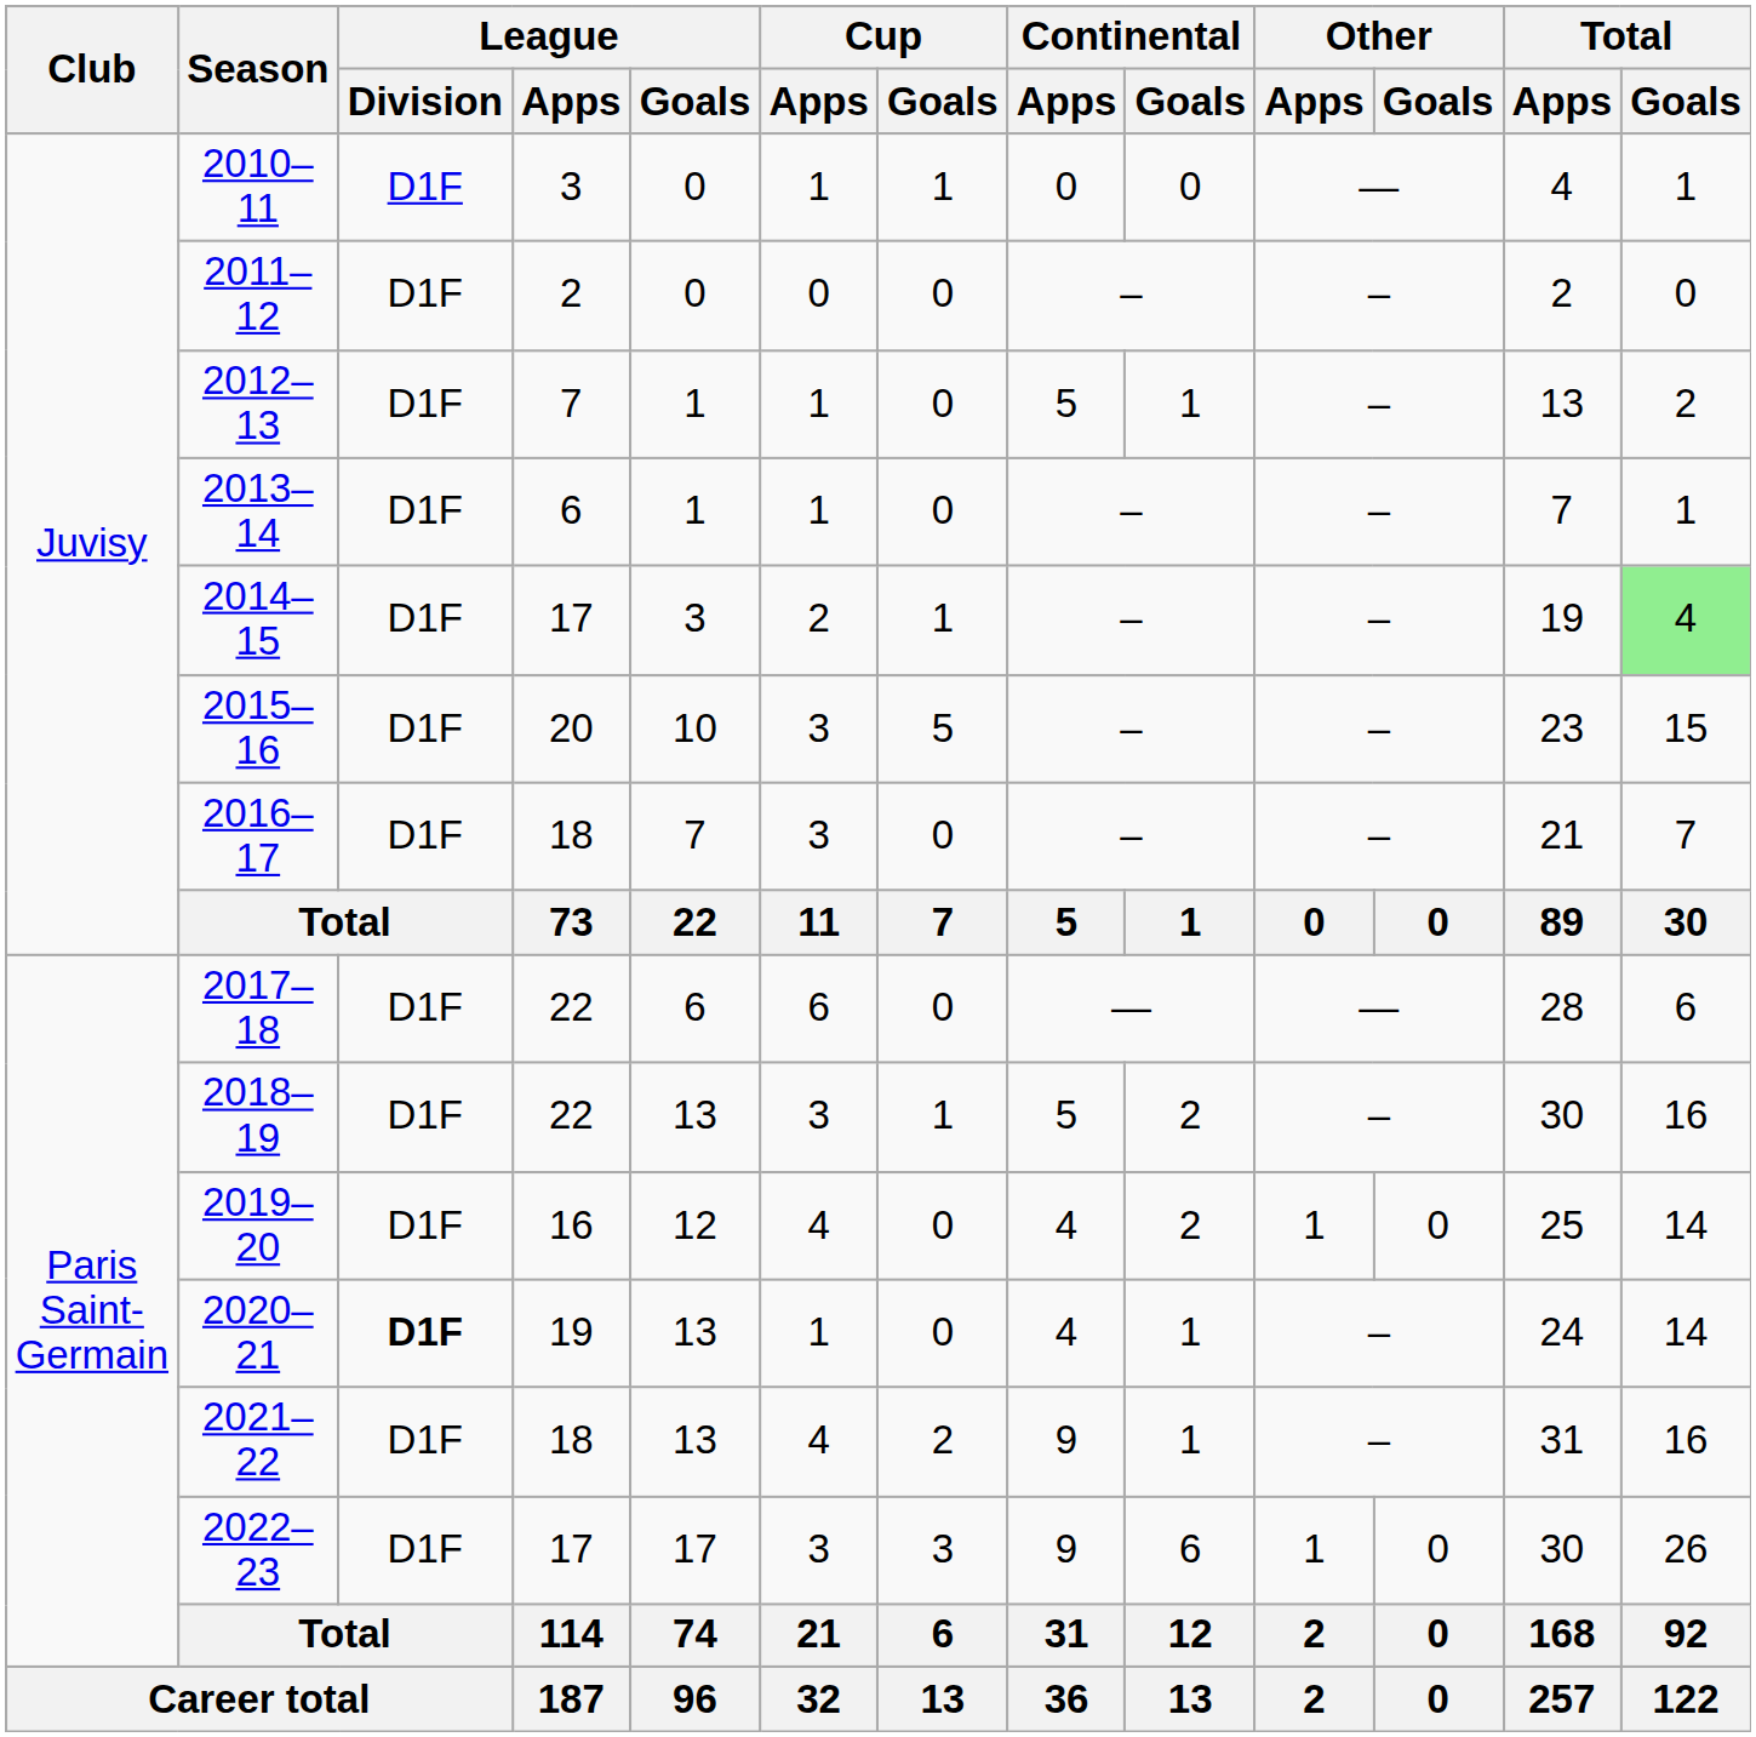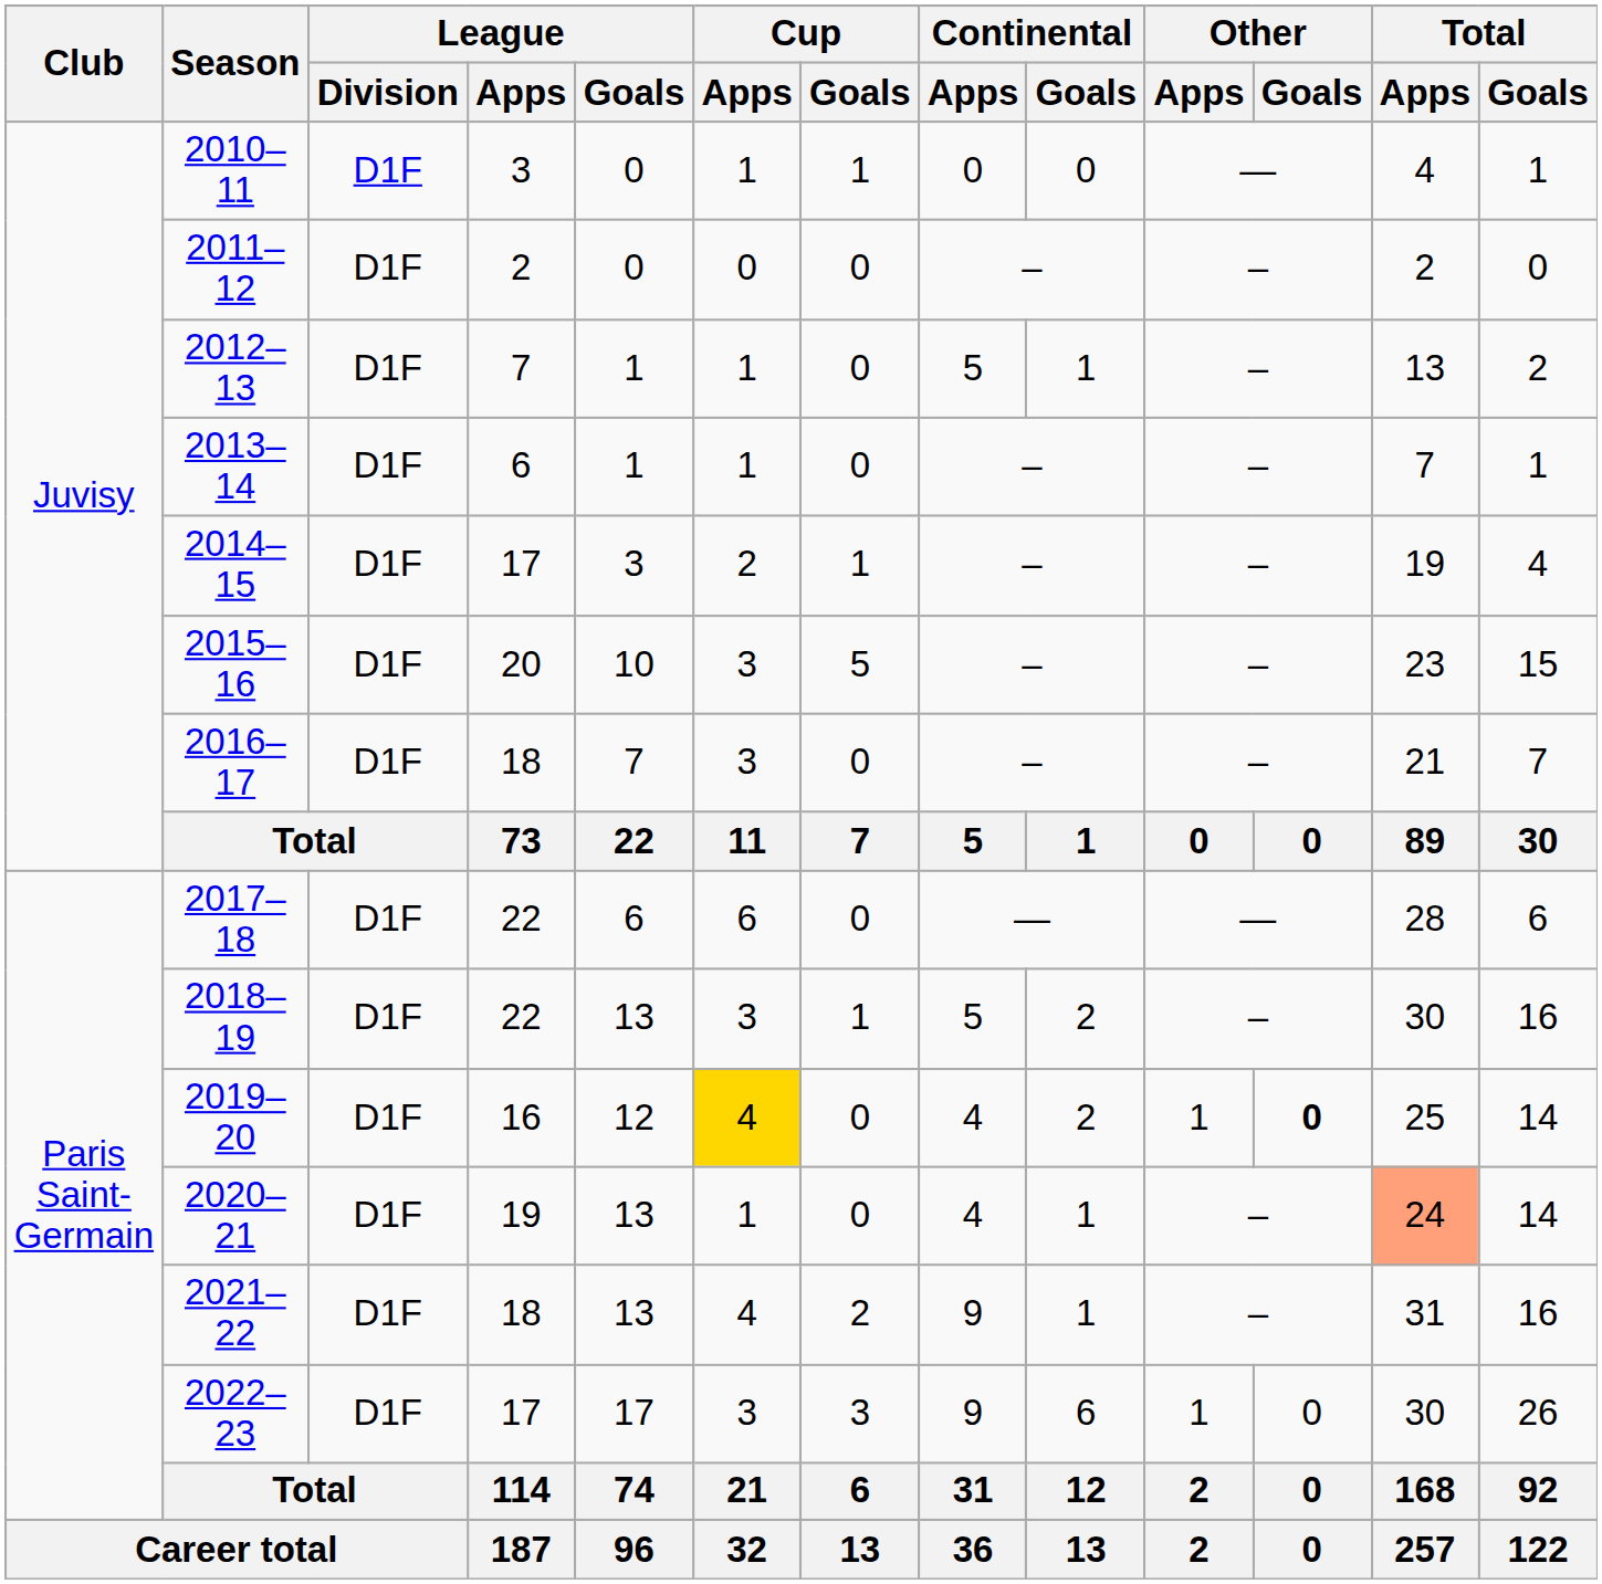2014–15 | Total / Goals: lightgreen background -> no background
2019–20 | Cup / Apps: no background -> gold background
2019–20 | Other / Goals: normal -> bold
2020–21 | League / Division: bold -> normal
2020–21 | Total / Apps: no background -> lightsalmon background
